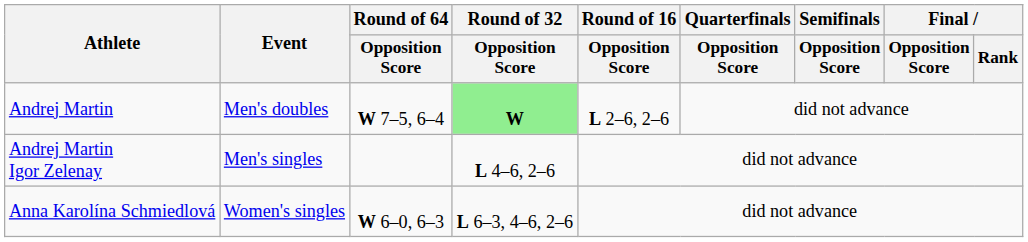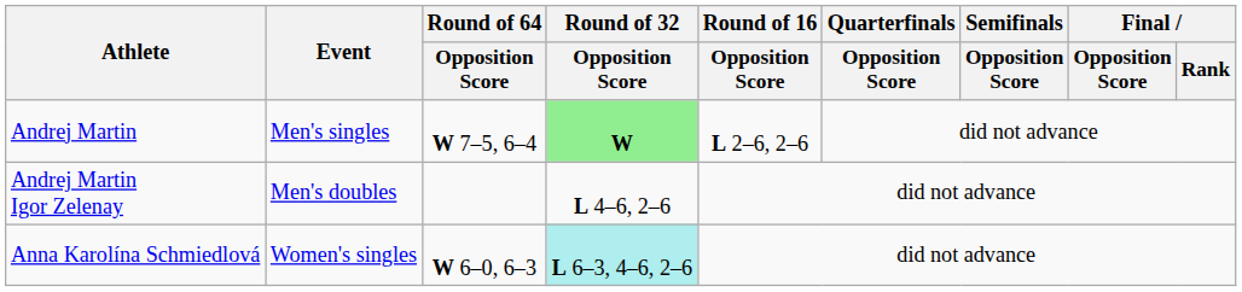Andrej Martin | Event: Men's doubles -> Men's singles
Andrej Martin Igor Zelenay | Event: Men's singles -> Men's doubles
Anna Karolína Schmiedlová | Round of 32 / Opposition Score: no background -> paleturquoise background
